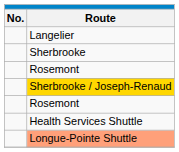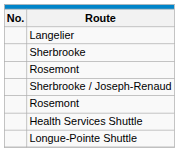Sherbrooke / Joseph-Renaud | Route: gold background -> no background
Longue-Pointe Shuttle | Route: lightsalmon background -> no background
